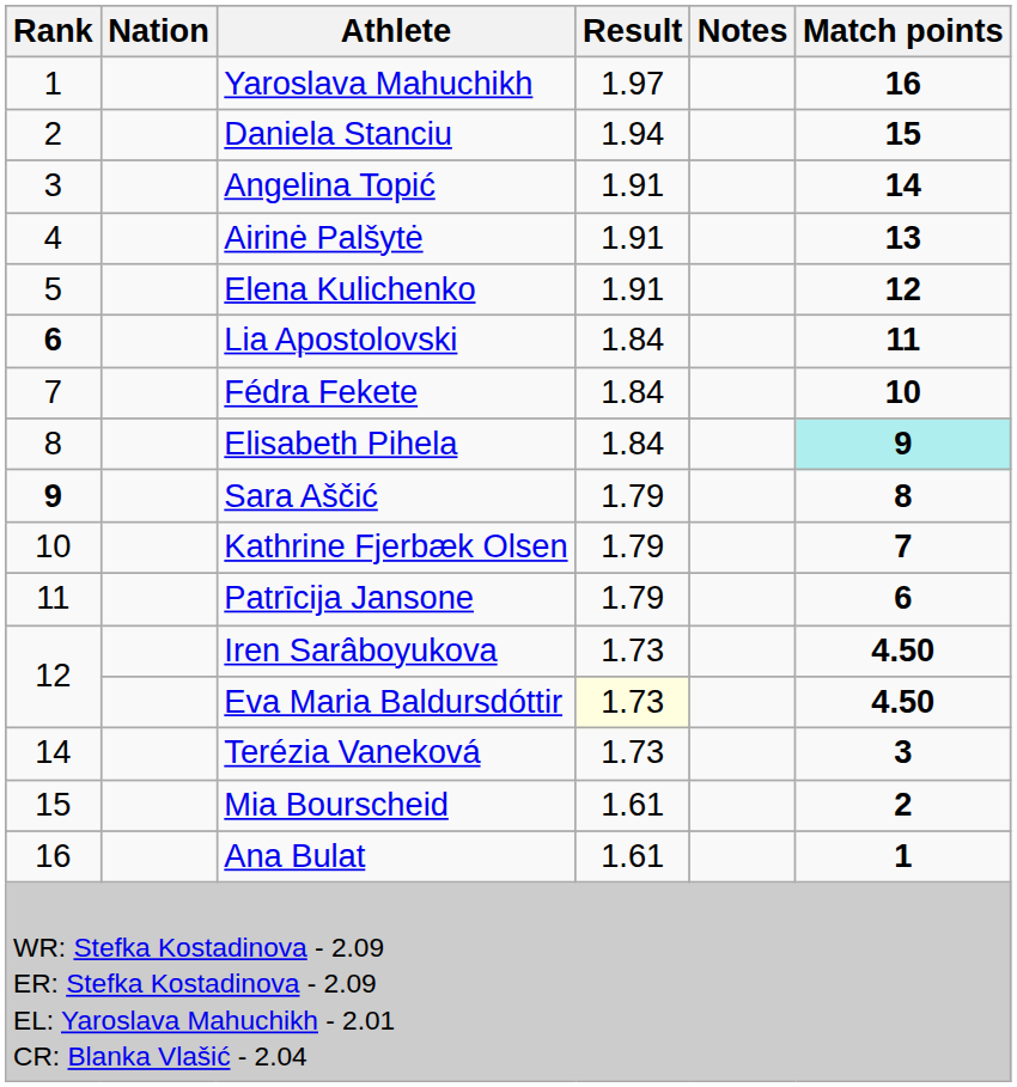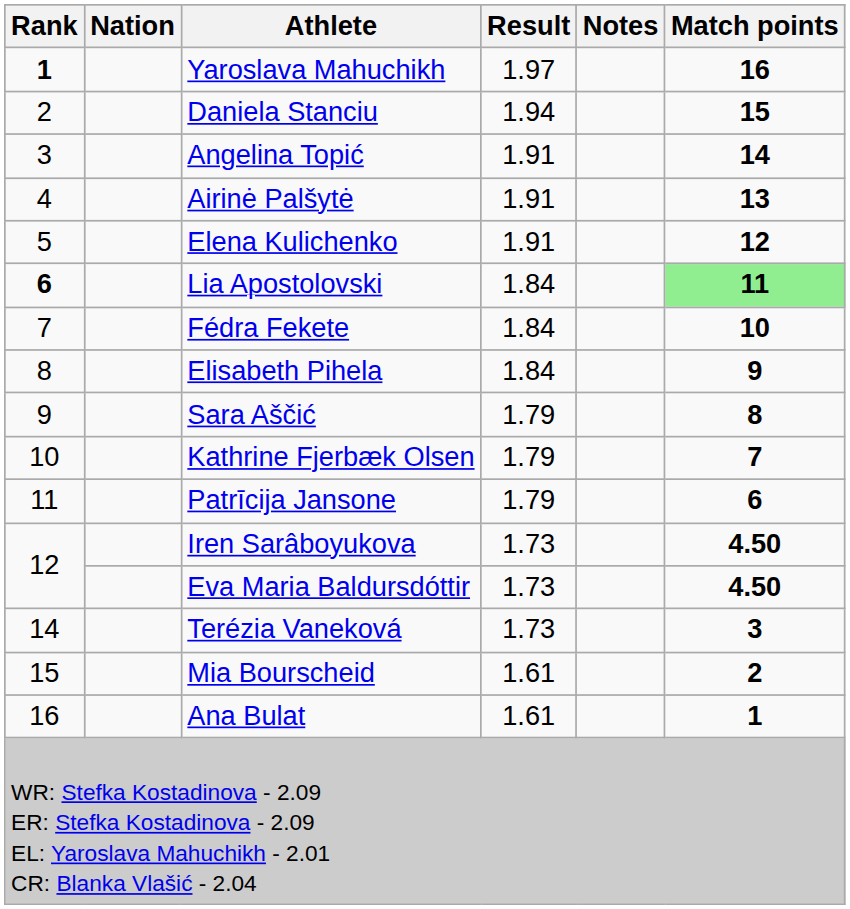Yaroslava Mahuchikh | Rank: normal -> bold
Lia Apostolovski | Match points: no background -> lightgreen background
Elisabeth Pihela | Match points: paleturquoise background -> no background
Sara Aščić | Rank: bold -> normal
Eva Maria Baldursdóttir | Result: lightyellow background -> no background
